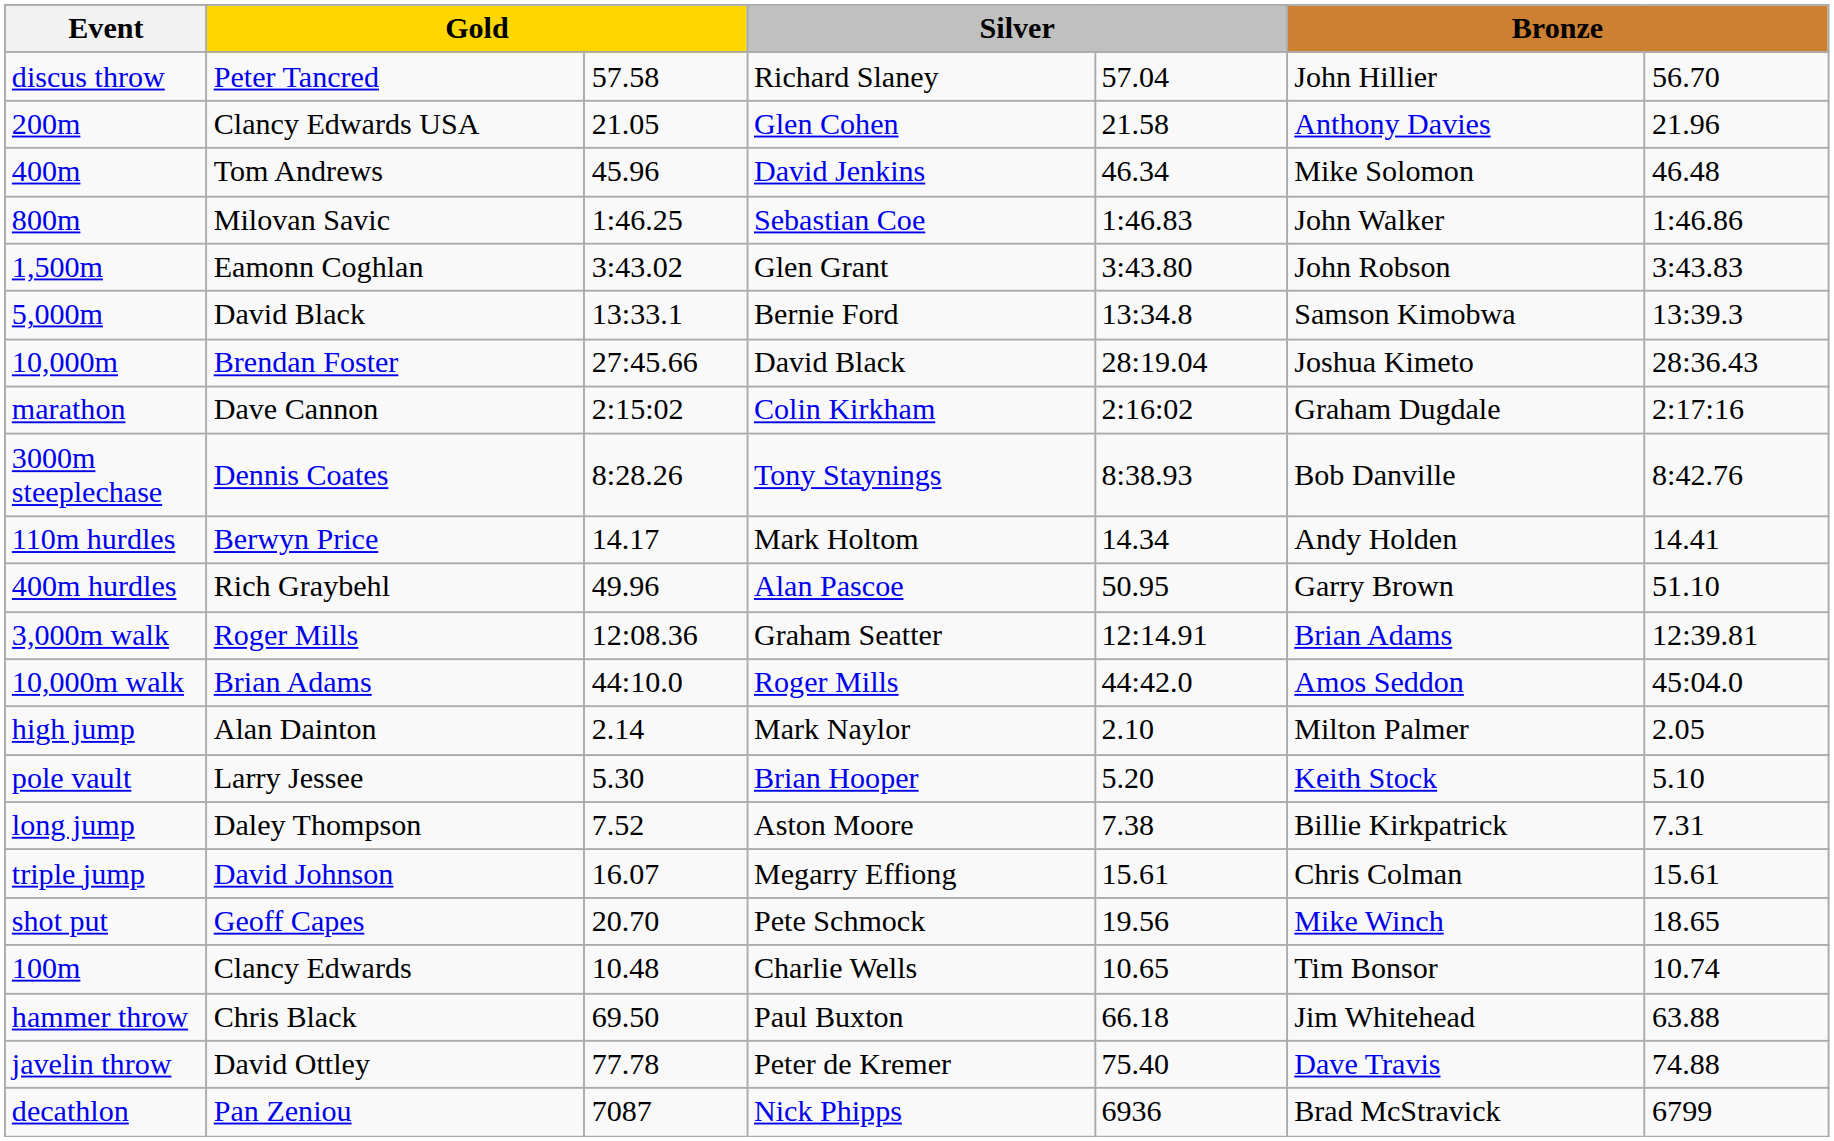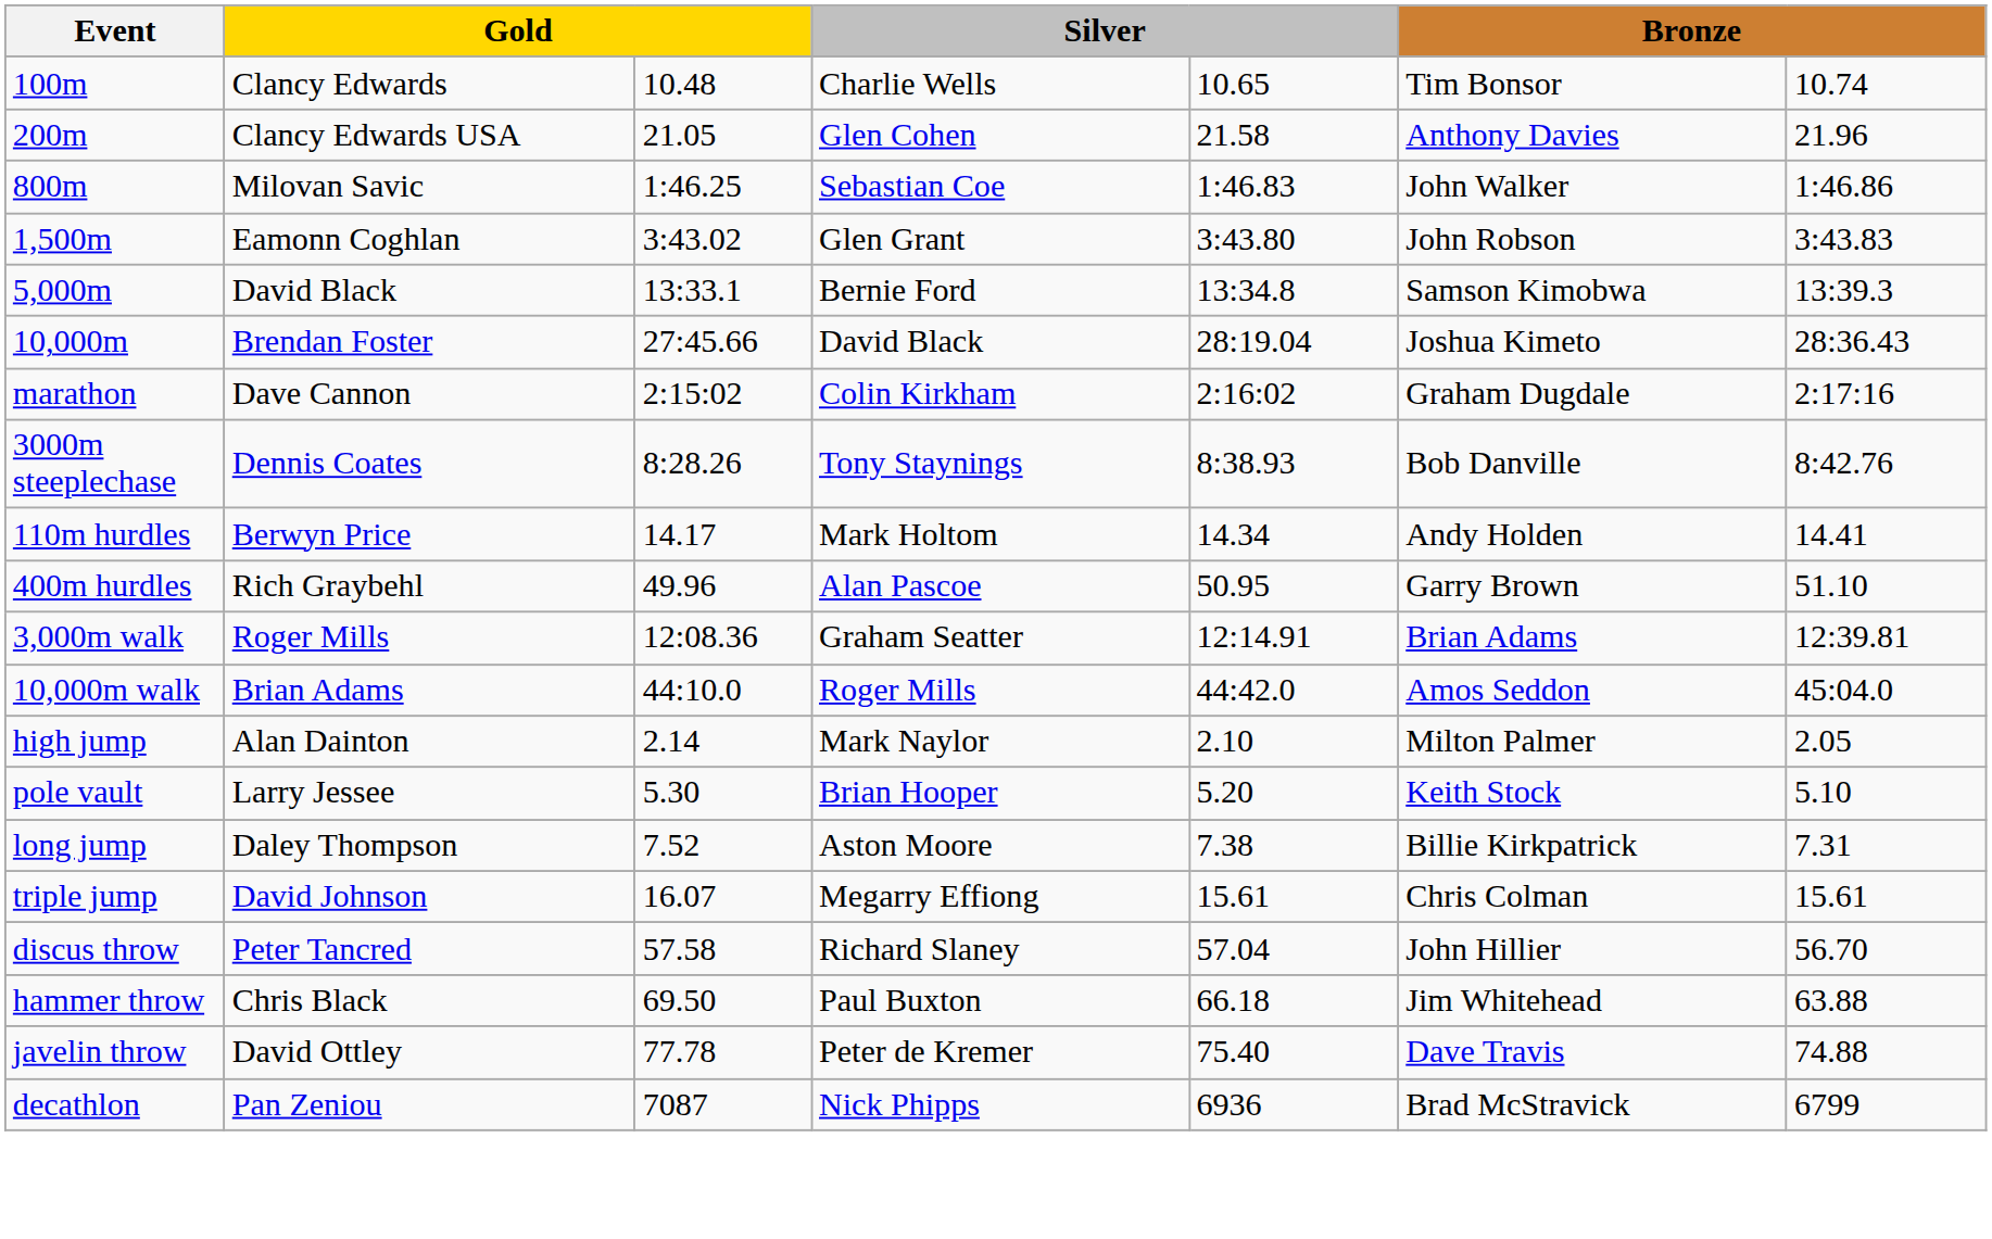rows swapped: 100m <-> discus throw
- row: 400m | Tom Andrews | 45.96 | David Jenkins | 46.34 | Mike Solomon | 46.48
- row: shot put | Geoff Capes | 20.70 | Pete Schmock | 19.56 | Mike Winch | 18.65
